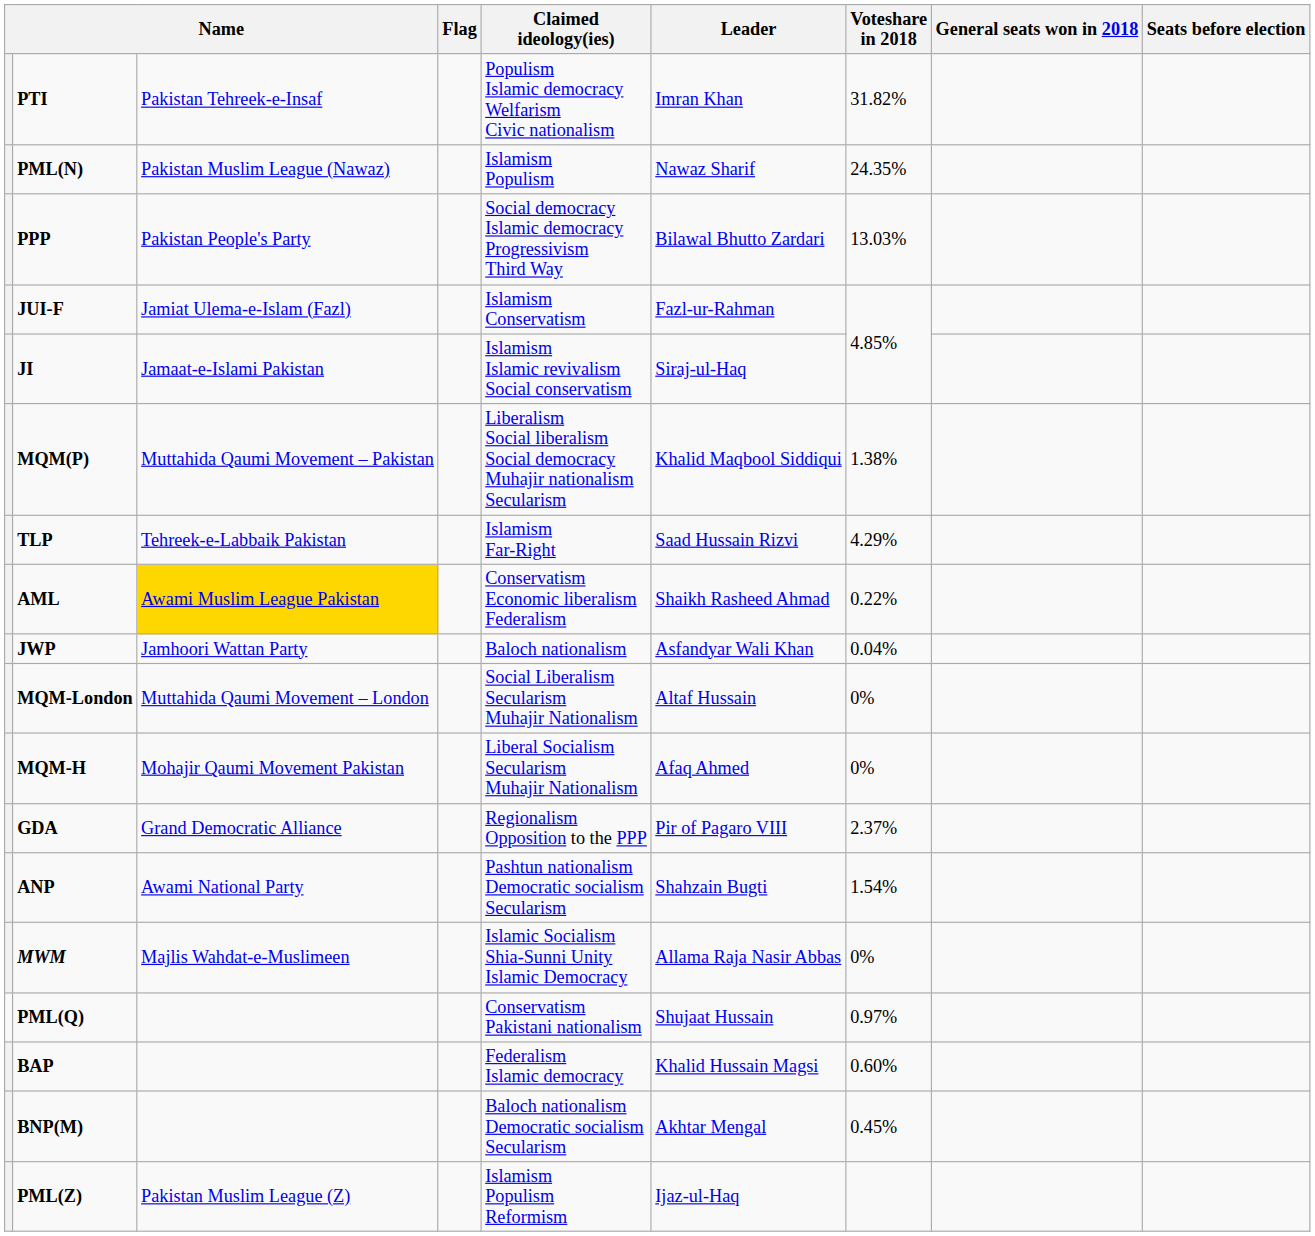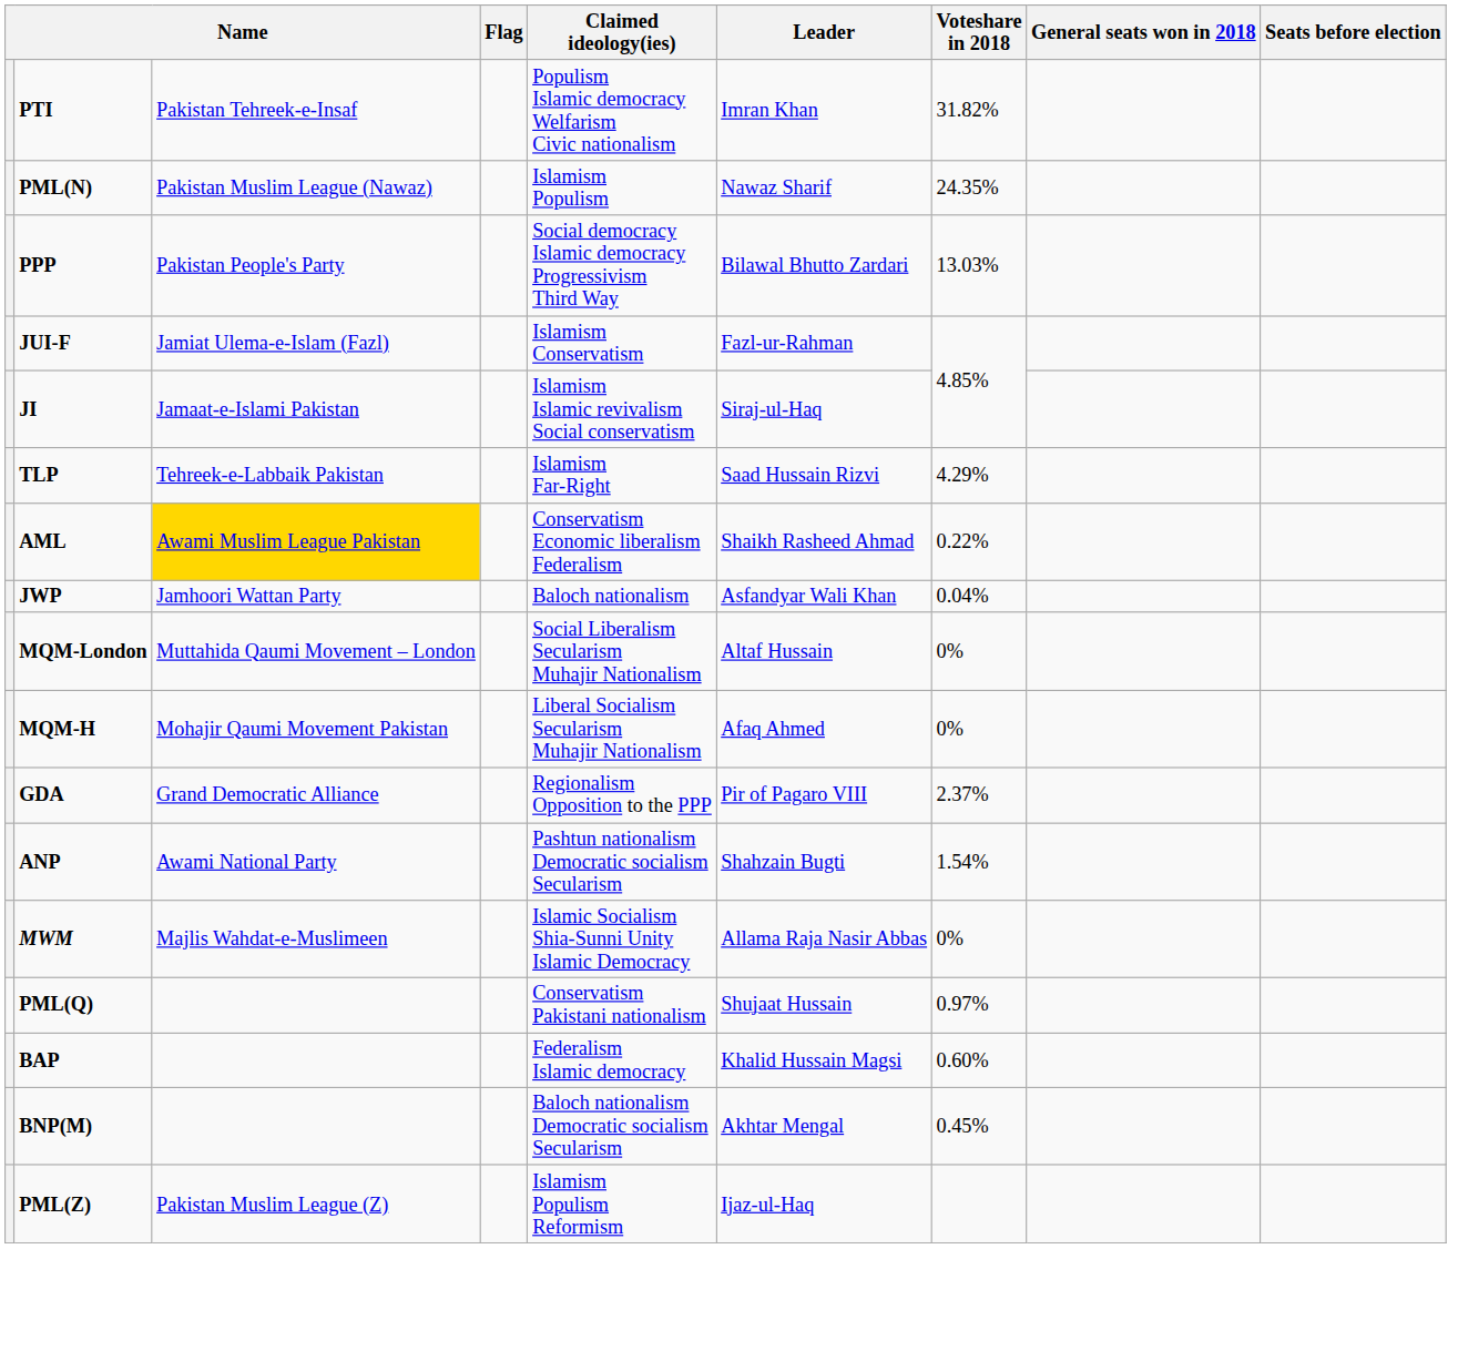- row: MQM(P) | Muttahida Qaumi Movement – Pakistan | Liberalism Social liberalism Social democracy Muhajir nationalism Secularism | Khalid Maqbool Siddiqui | 1.38%
